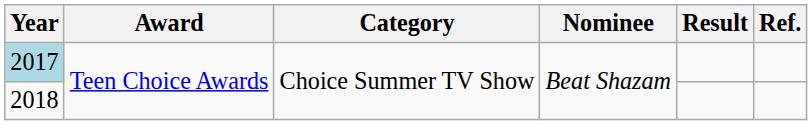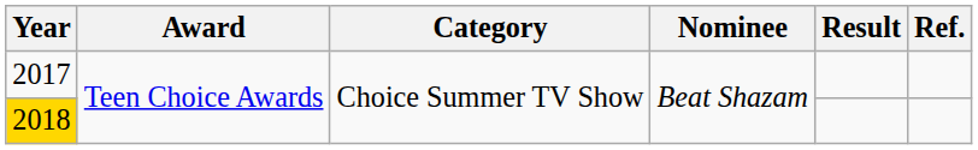2017 | Year: lightblue background -> no background
2018 | Year: no background -> gold background
